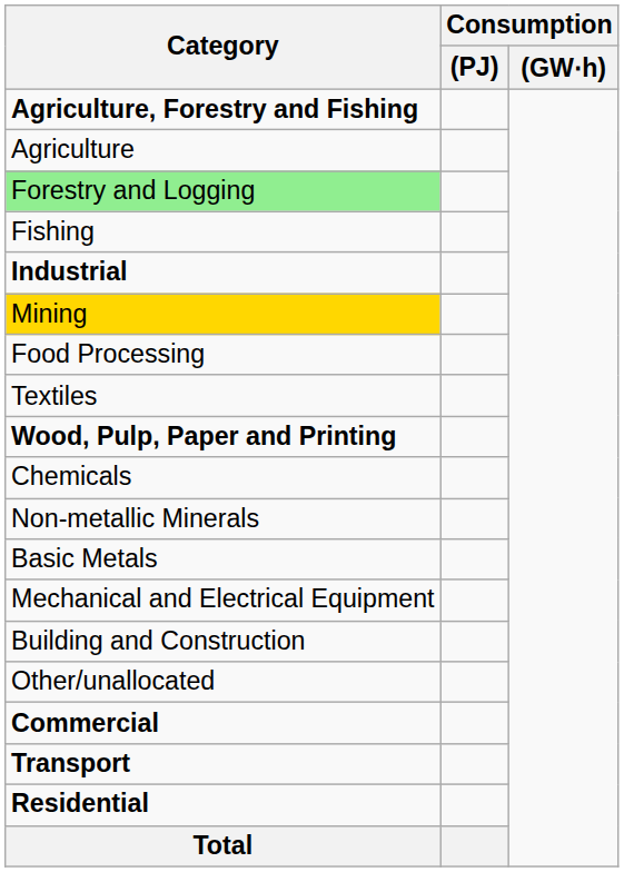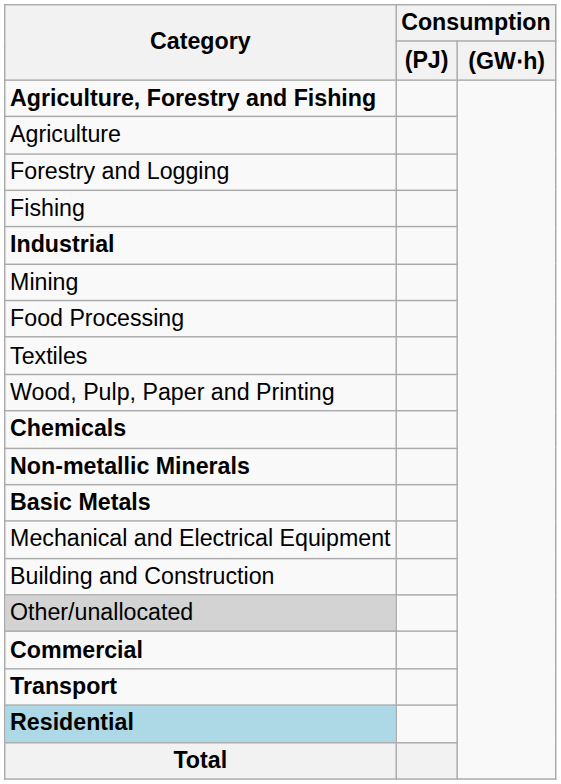Forestry and Logging | Category: lightgreen background -> no background
Mining | Category: gold background -> no background
Wood, Pulp, Paper and Printing | Category: bold -> normal
Chemicals | Category: normal -> bold
Non-metallic Minerals | Category: normal -> bold
Basic Metals | Category: normal -> bold
Other/unallocated | Category: no background -> lightgrey background
Residential | Category: no background -> lightblue background
